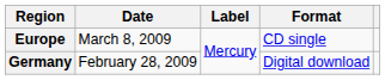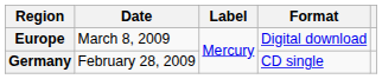Europe | Format: CD single -> Digital download
Germany | Format: Digital download -> CD single
